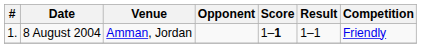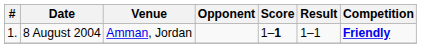8 August 2004 | Competition: normal -> bold
